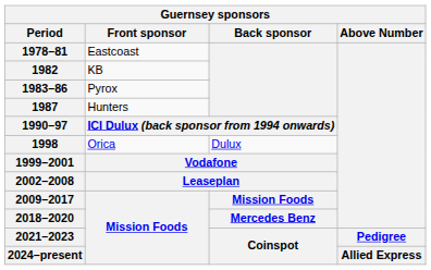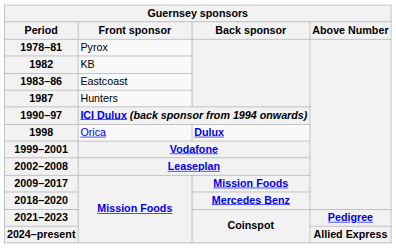1978–81 | Front sponsor: Eastcoast -> Pyrox
1983–86 | Front sponsor: Pyrox -> Eastcoast
1998 | Back sponsor: normal -> bold
